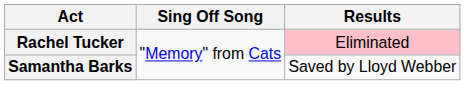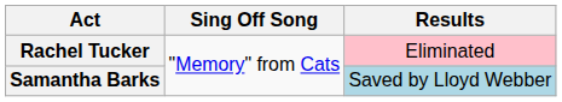Samantha Barks | Results: no background -> lightblue background
